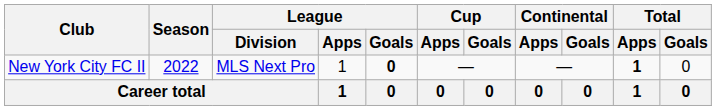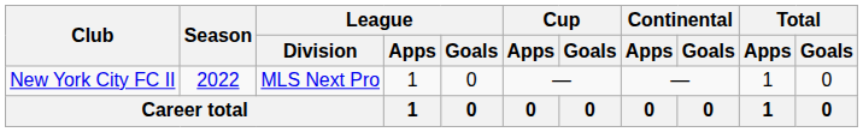New York City FC II | League / Goals: bold -> normal
New York City FC II | Total / Apps: bold -> normal
